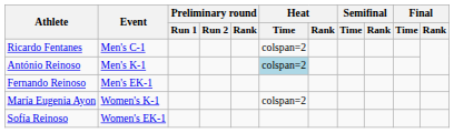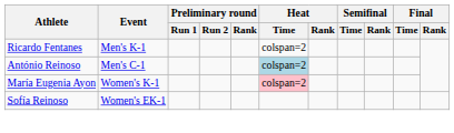Ricardo Fentanes | Event: Men's C-1 -> Men's K-1
António Reinoso | Event: Men's K-1 -> Men's C-1
- row: Fernando Reinoso | Men's EK-1
María Eugenia Ayon | Heat / Time: no background -> pink background
